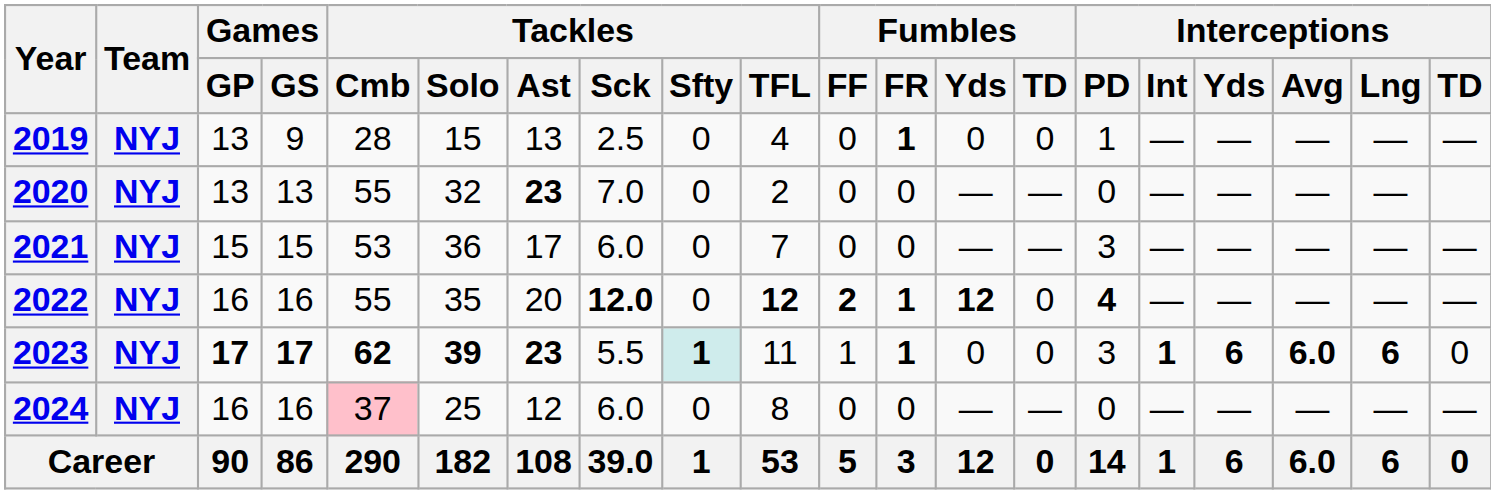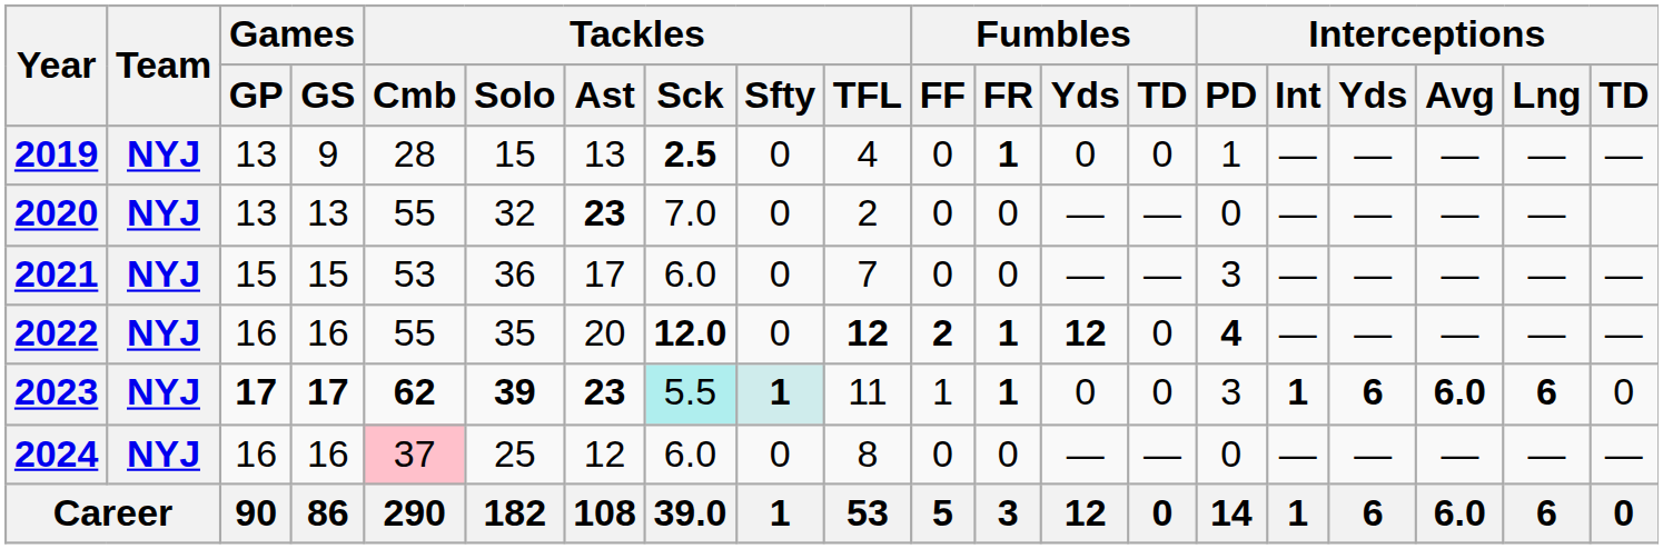2019 | Tackles / Sck: normal -> bold
2023 | Tackles / Sck: no background -> paleturquoise background
